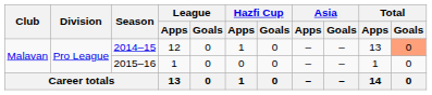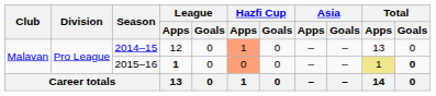2014–15 | Hazfi Cup / Apps: no background -> lightsalmon background
2014–15 | Total / Goals: lightsalmon background -> no background
2015–16 | League / Apps: normal -> bold
2015–16 | Hazfi Cup / Apps: no background -> lightsalmon background
2015–16 | Total / Apps: no background -> khaki background
2015–16 | Total / Goals: normal -> bold
